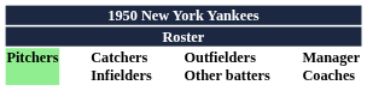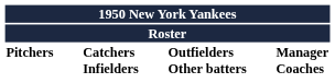Pitchers | column 1: lightgreen background -> no background
